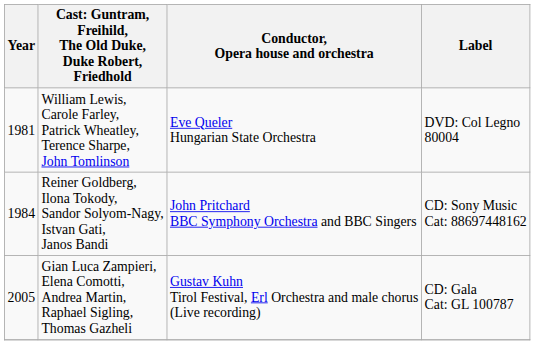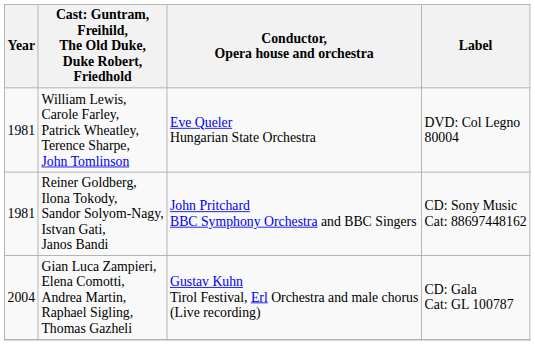row 3 | Year: 1984 -> 1981
row 4 | Year: 2005 -> 2004
